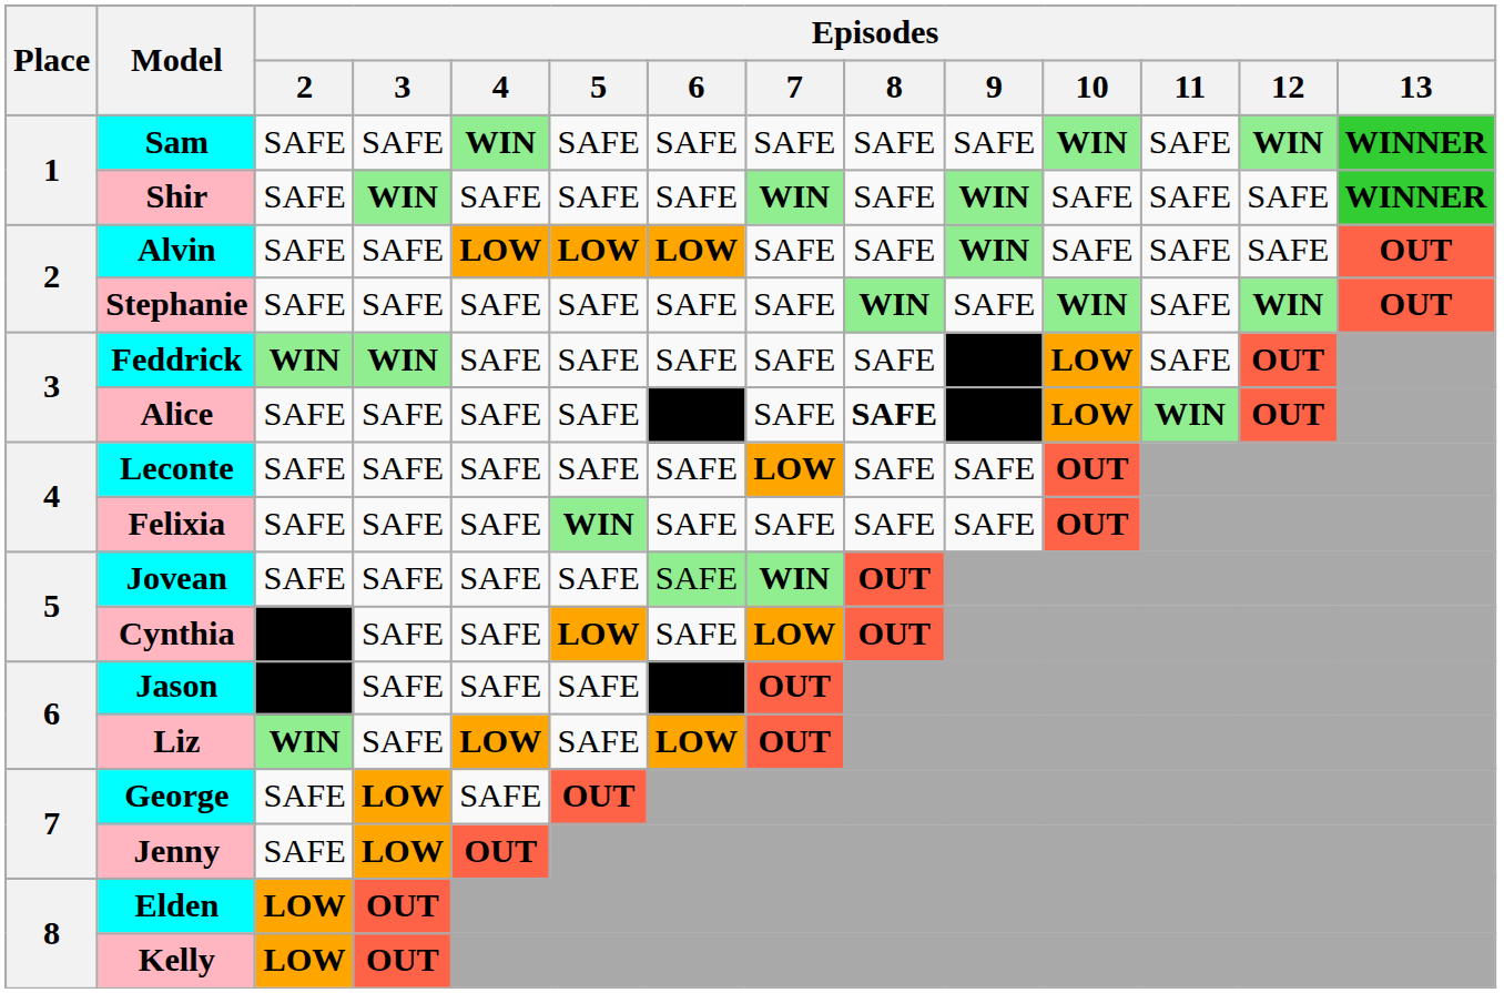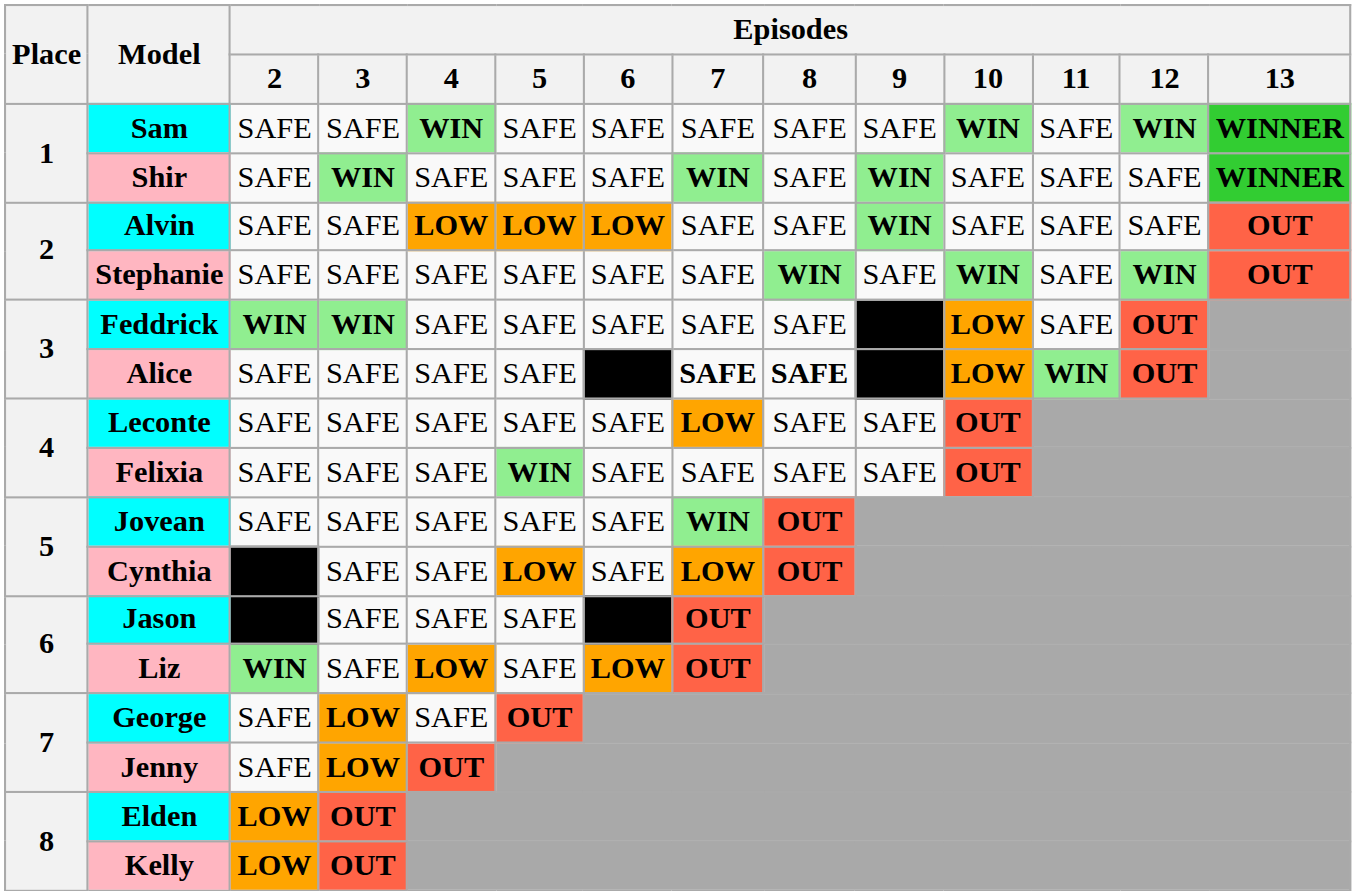Alice | Episodes / 7: normal -> bold
Jovean | Episodes / 6: lightgreen background -> no background
